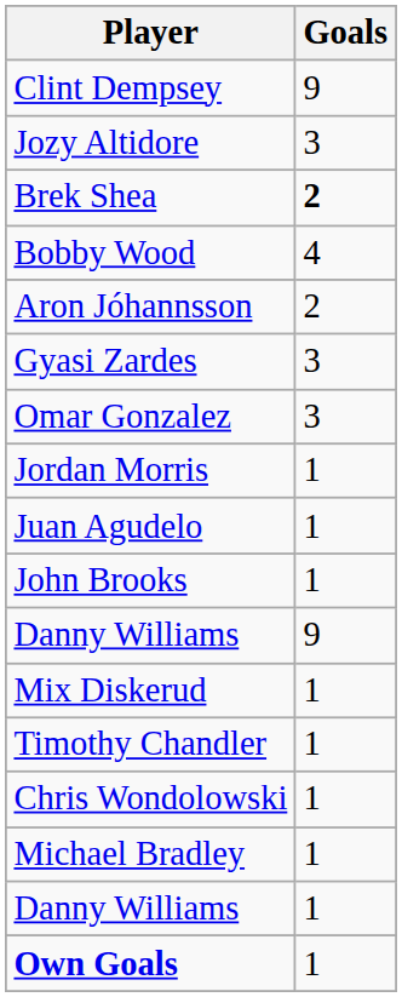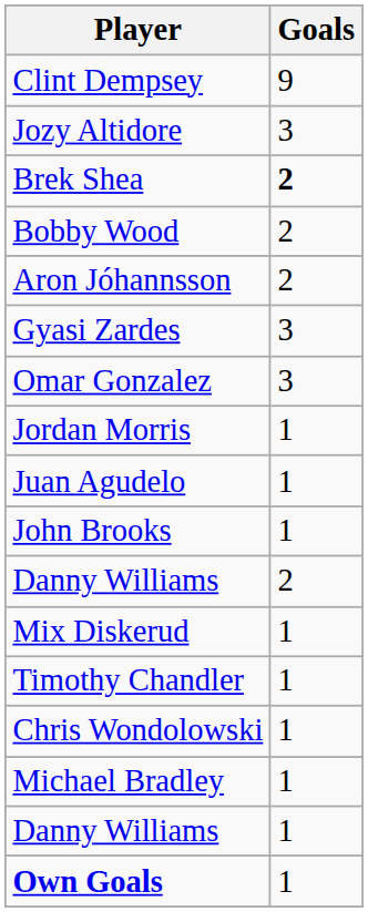row 5 | Goals: 4 -> 2
row 12 | Goals: 9 -> 2
